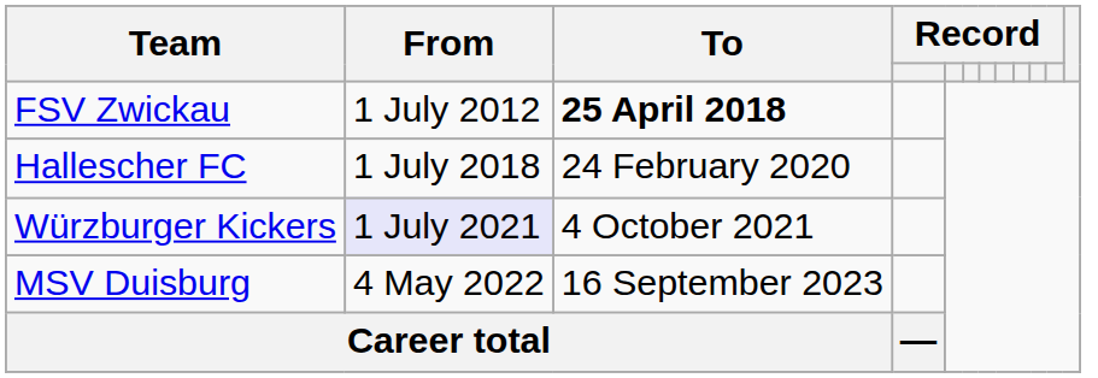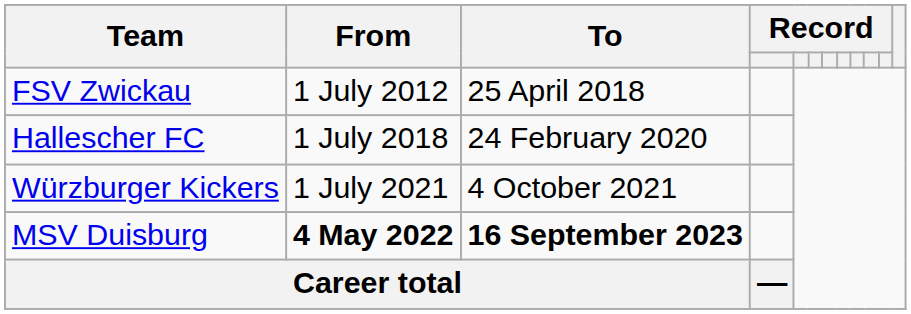FSV Zwickau | To: bold -> normal
Würzburger Kickers | From: lavender background -> no background
MSV Duisburg | From: normal -> bold
MSV Duisburg | To: normal -> bold
